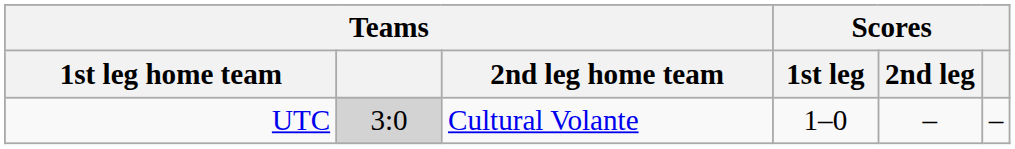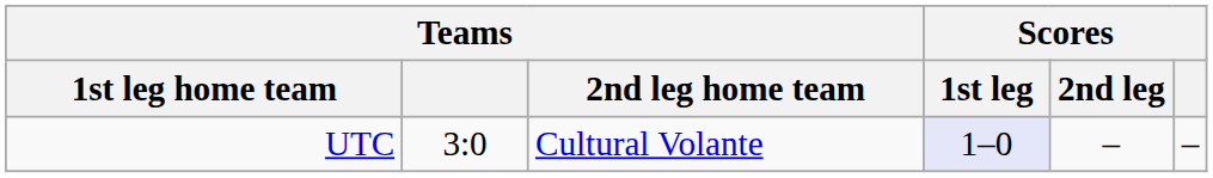UTC | Teams: lightgrey background -> no background
UTC | Scores / 1st leg: no background -> lavender background
